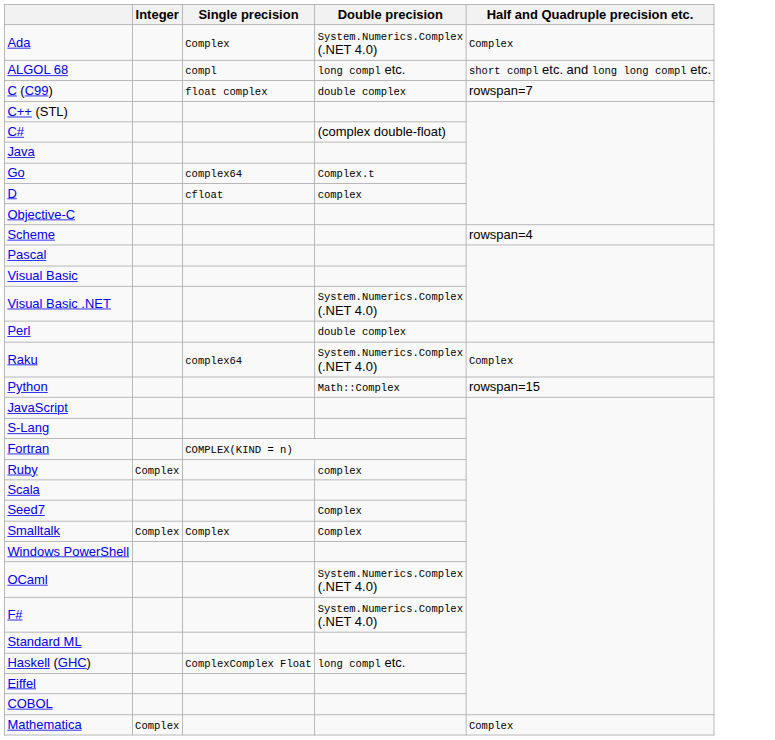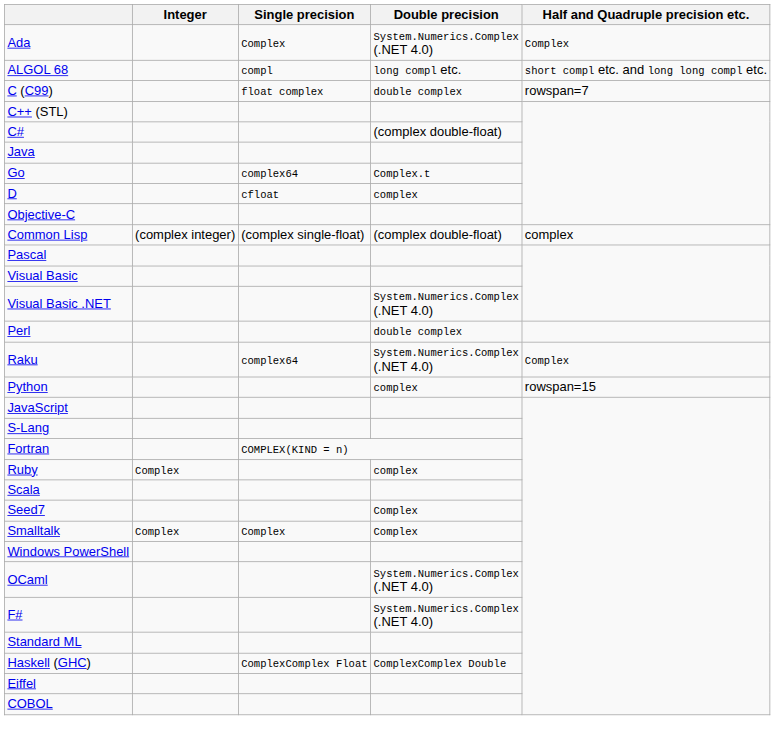+ row: Common Lisp | (complex integer) | (complex single-float) | (complex double-float) | complex
- row: Scheme | rowspan=4
Python | Double precision: Math::Complex -> complex
Haskell (GHC) | Double precision: long compl etc. -> ComplexComplex Double
- row: Mathematica | Complex | Complex
